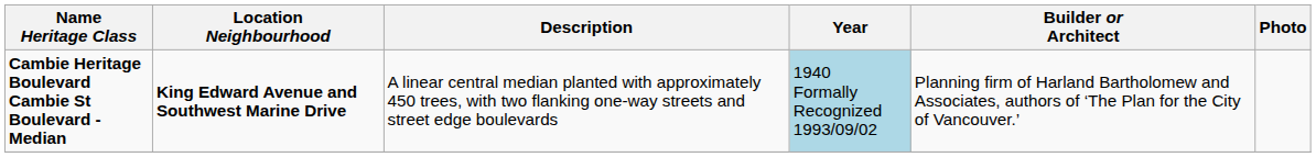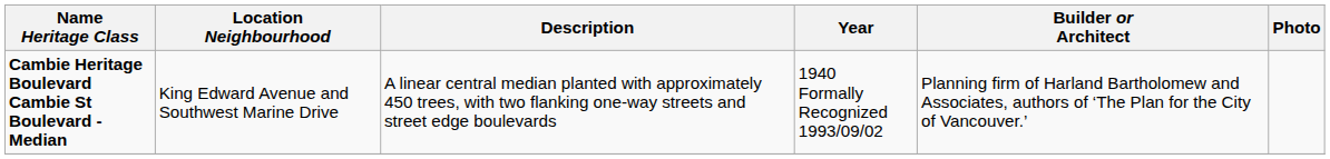Cambie Heritage Boulevard Cambie St Boulevard - Median | Location Neighbourhood: bold -> normal
Cambie Heritage Boulevard Cambie St Boulevard - Median | Year: lightblue background -> no background
